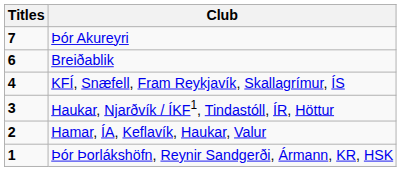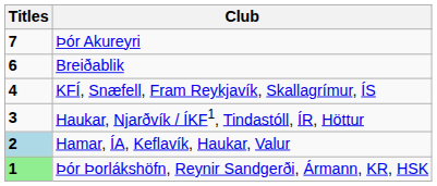Hamar, ÍA, Keflavík, Haukar, Valur | Titles: no background -> lightblue background
Þór Þorlákshöfn, Reynir Sandgerði, Ármann, KR, HSK | Titles: no background -> lightgreen background
